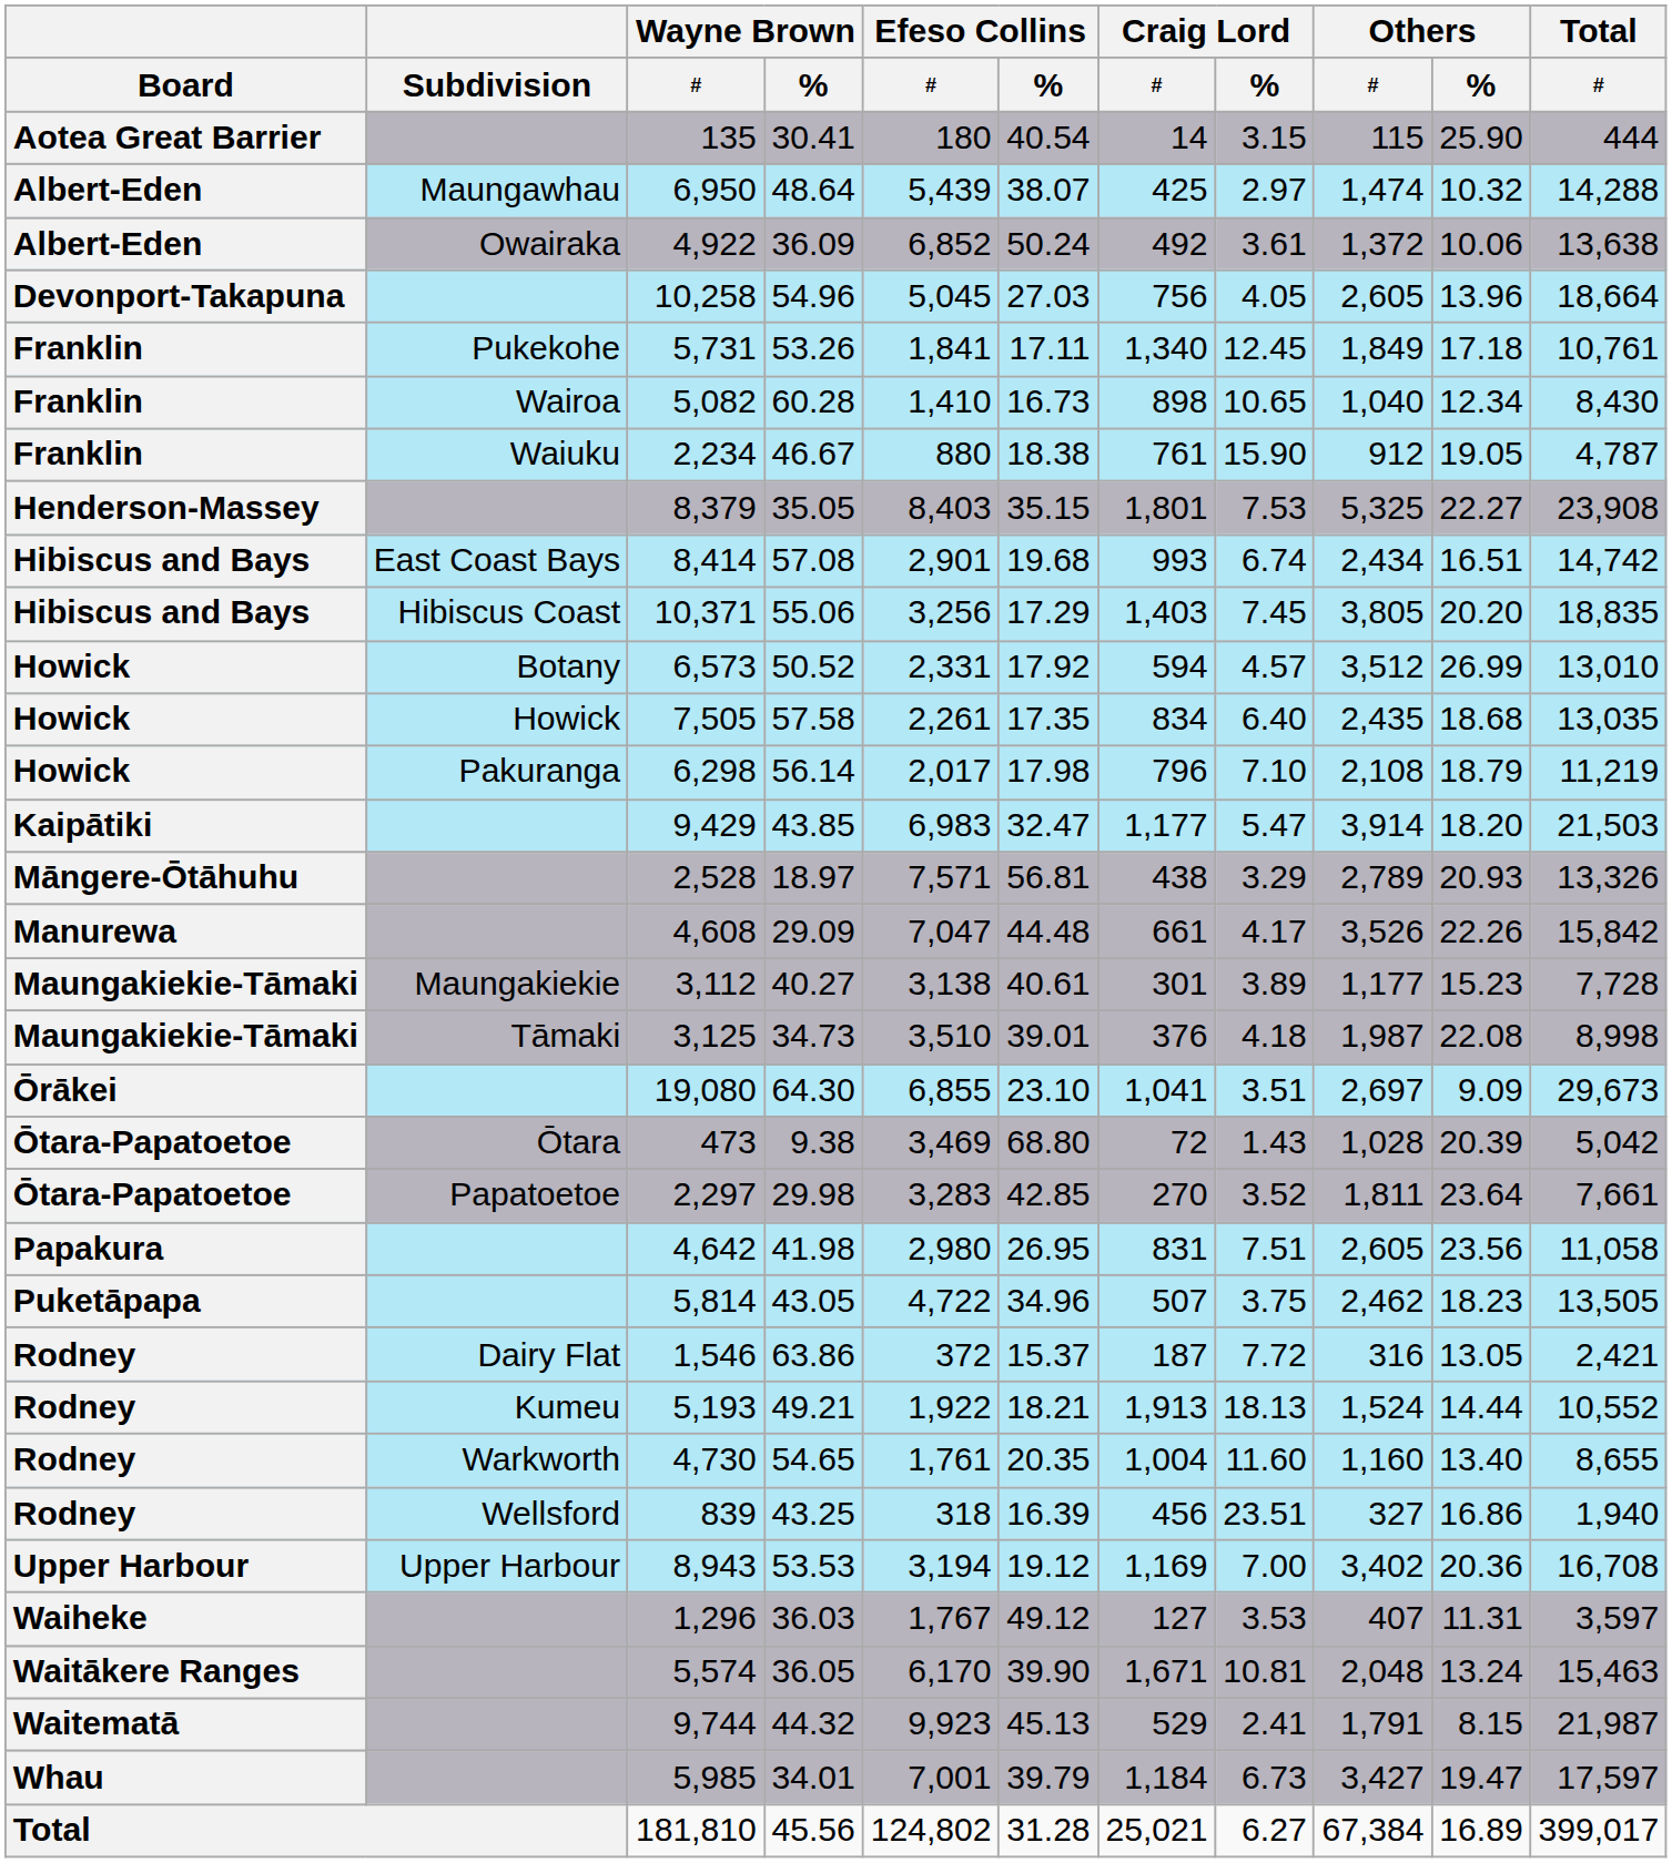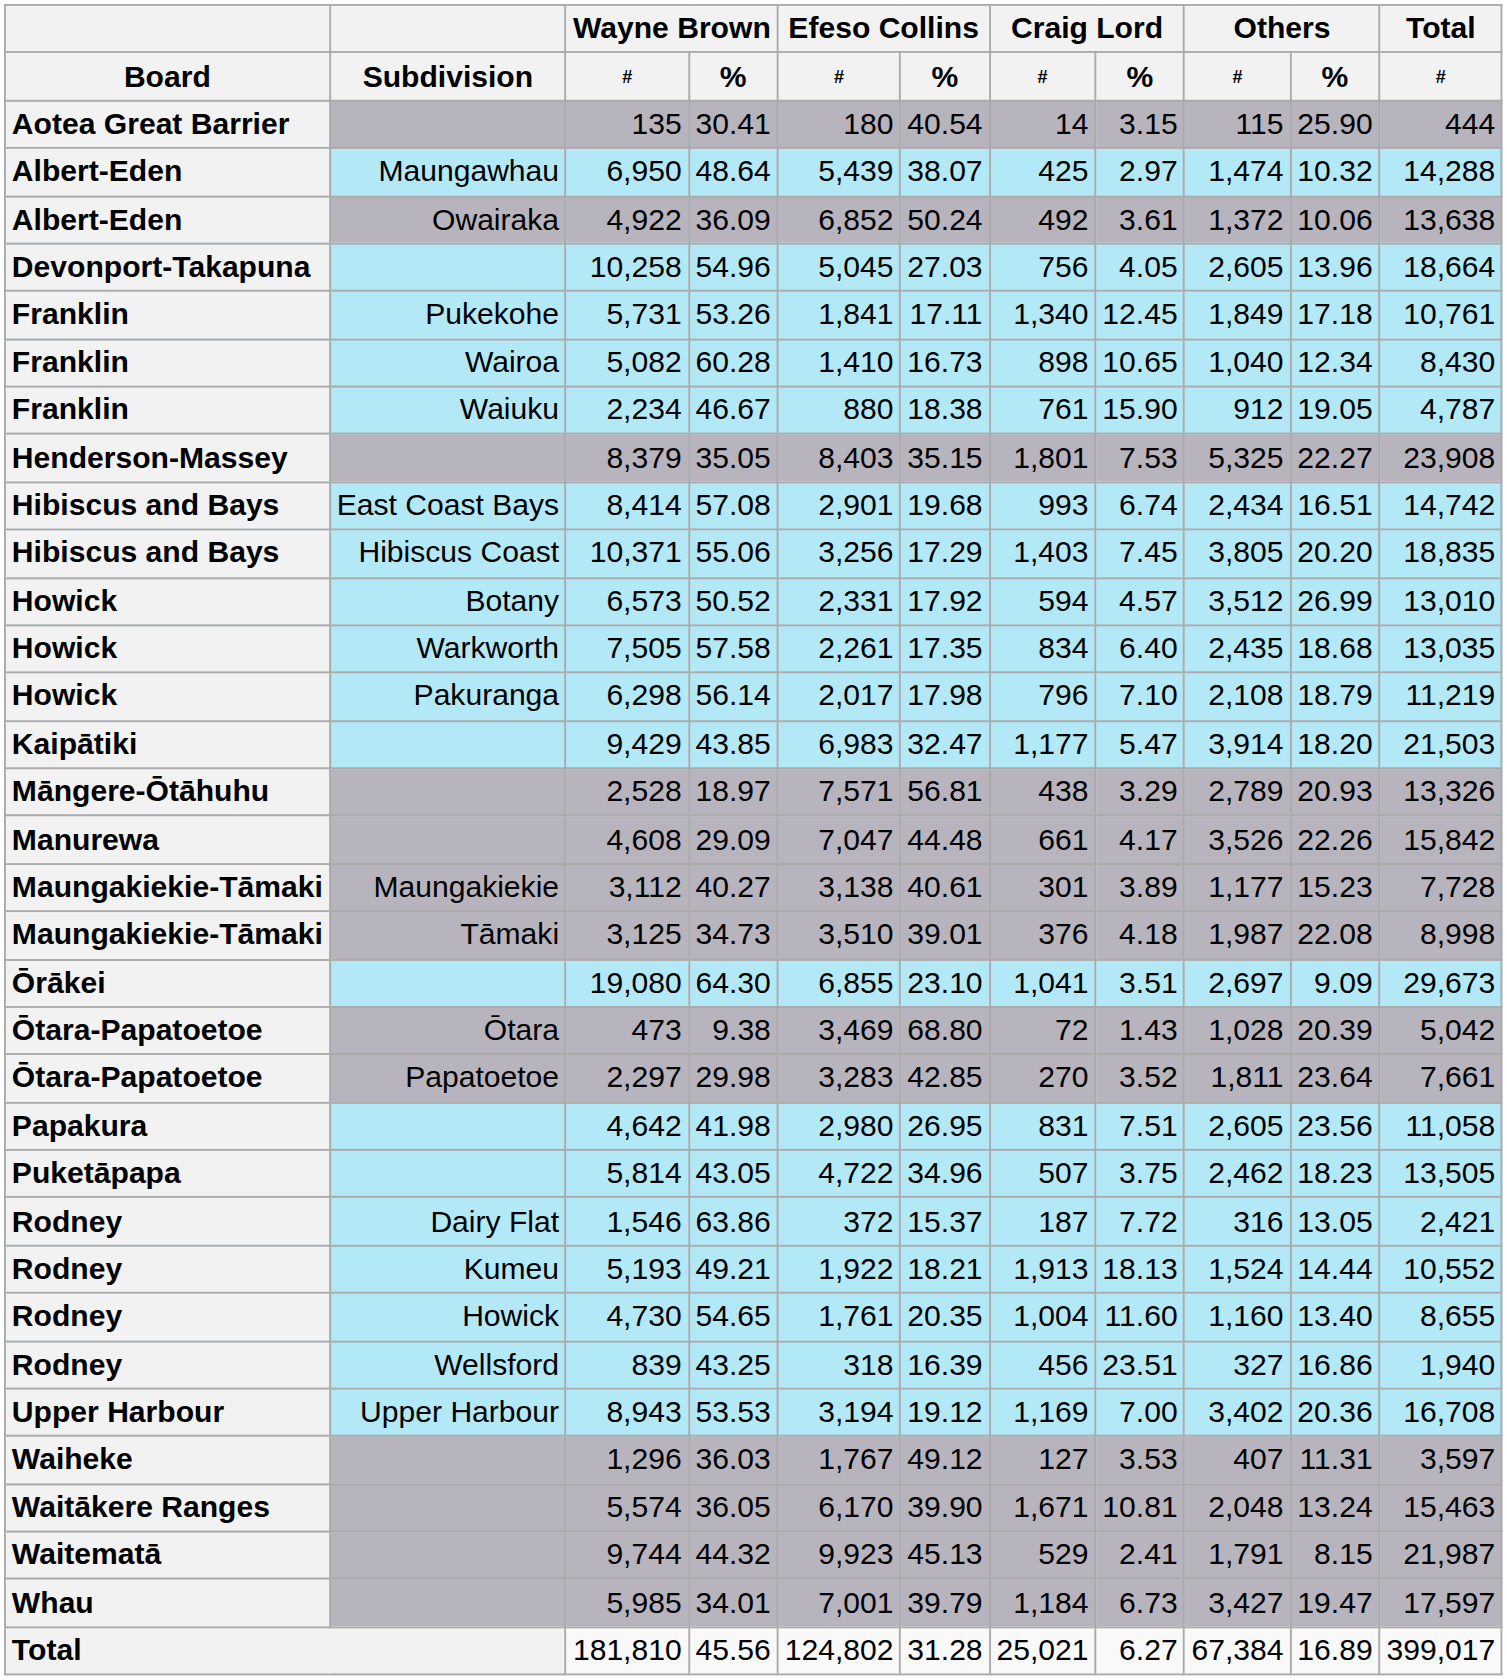7,505 | Subdivision: Howick -> Warkworth
4,730 | Subdivision: Warkworth -> Howick
